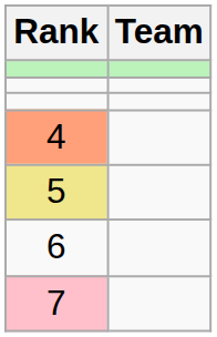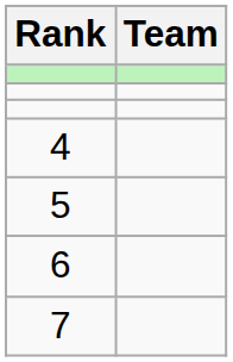row 5 | Rank: lightsalmon background -> no background
row 6 | Rank: khaki background -> no background
row 8 | Rank: pink background -> no background
